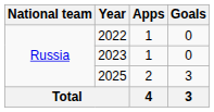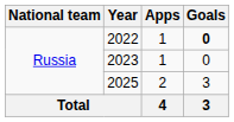2022 | Goals: normal -> bold
